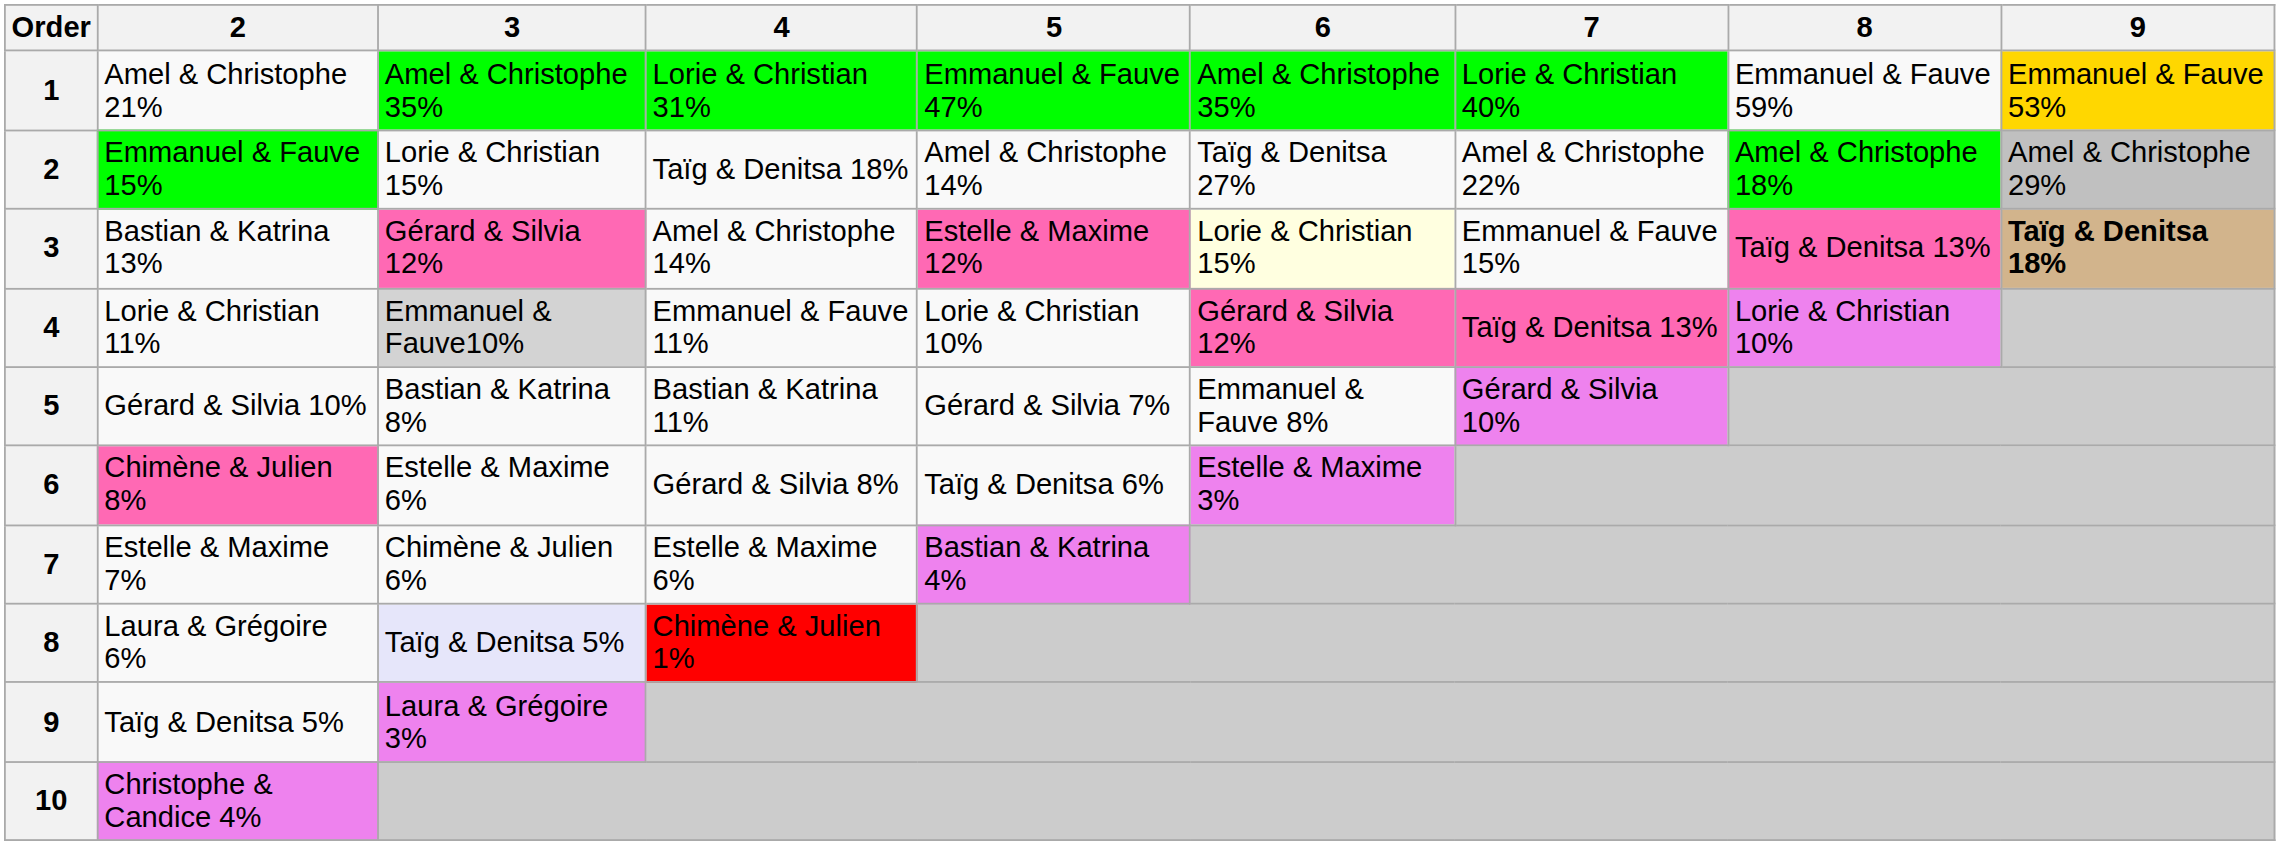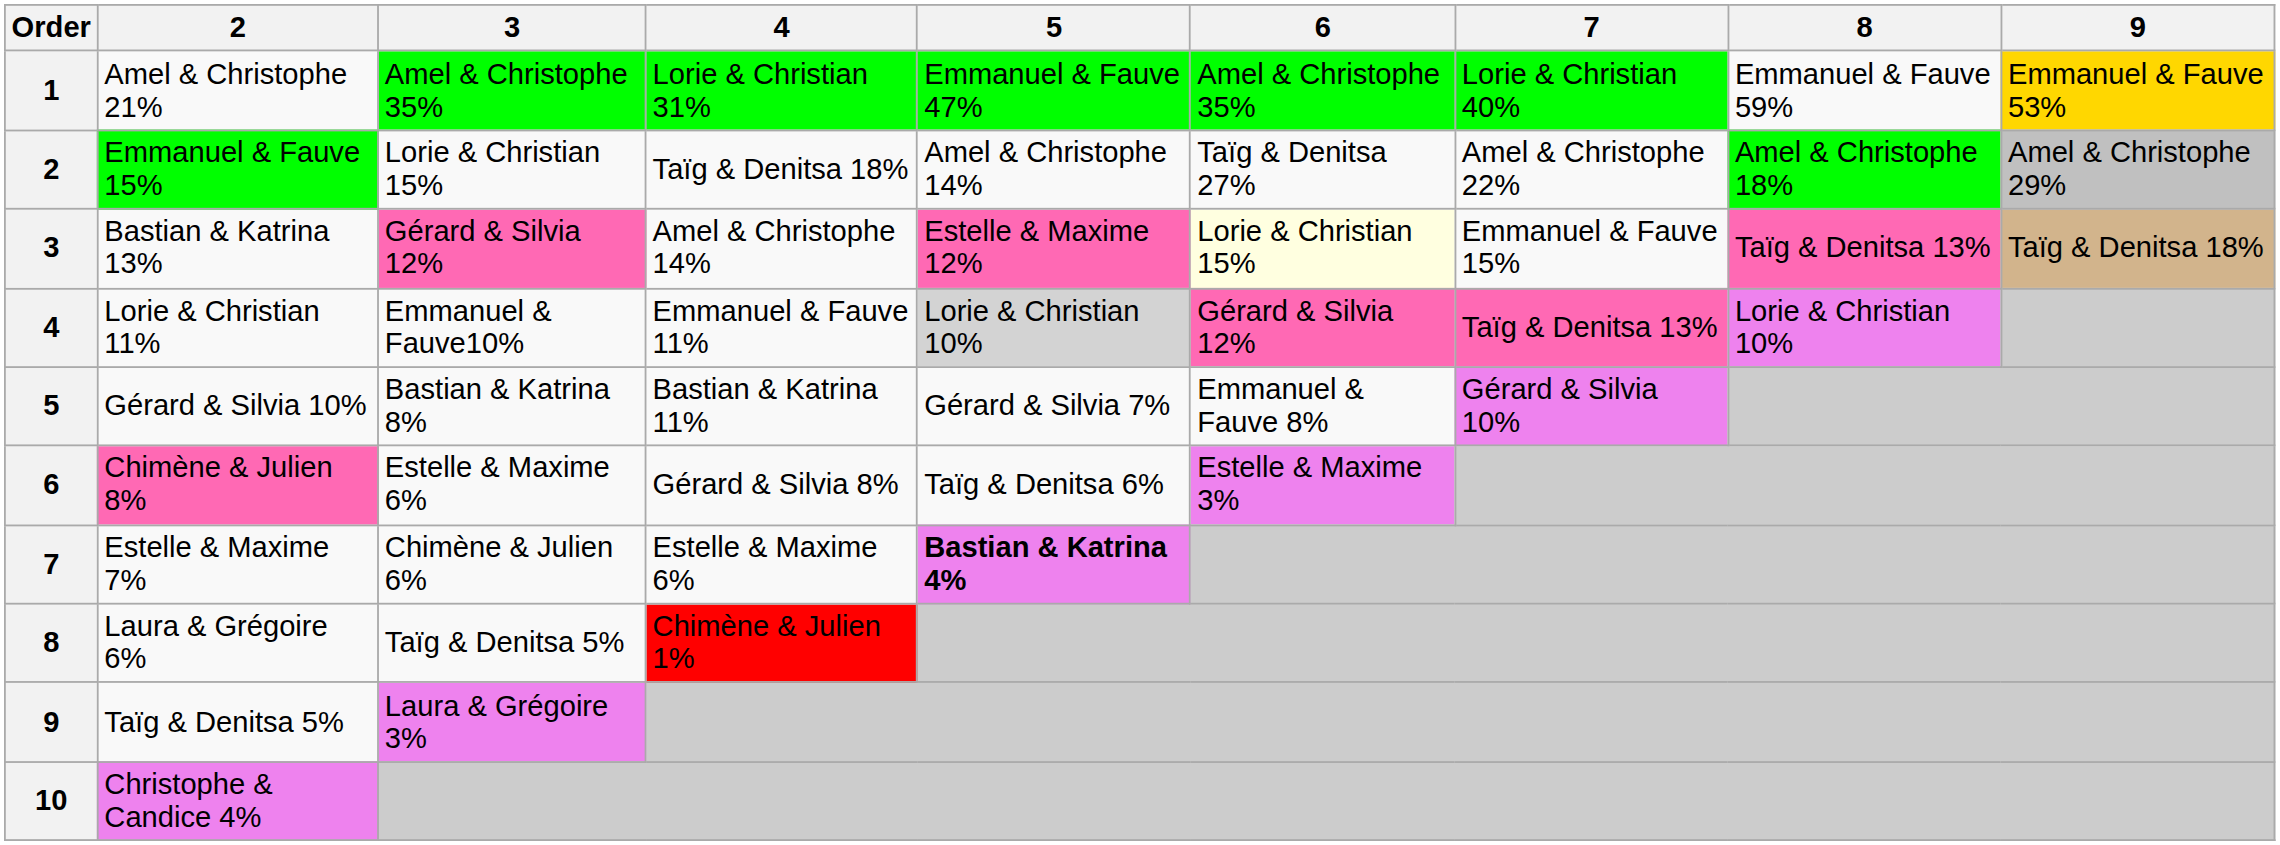Bastian & Katrina 13% | 9: bold -> normal
Lorie & Christian 11% | 3: lightgrey background -> no background
Lorie & Christian 11% | 5: no background -> lightgrey background
Estelle & Maxime 7% | 5: normal -> bold
Laura & Grégoire 6% | 3: lavender background -> no background
